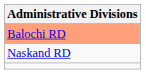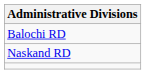row 2 | column 1: lightsalmon background -> no background
